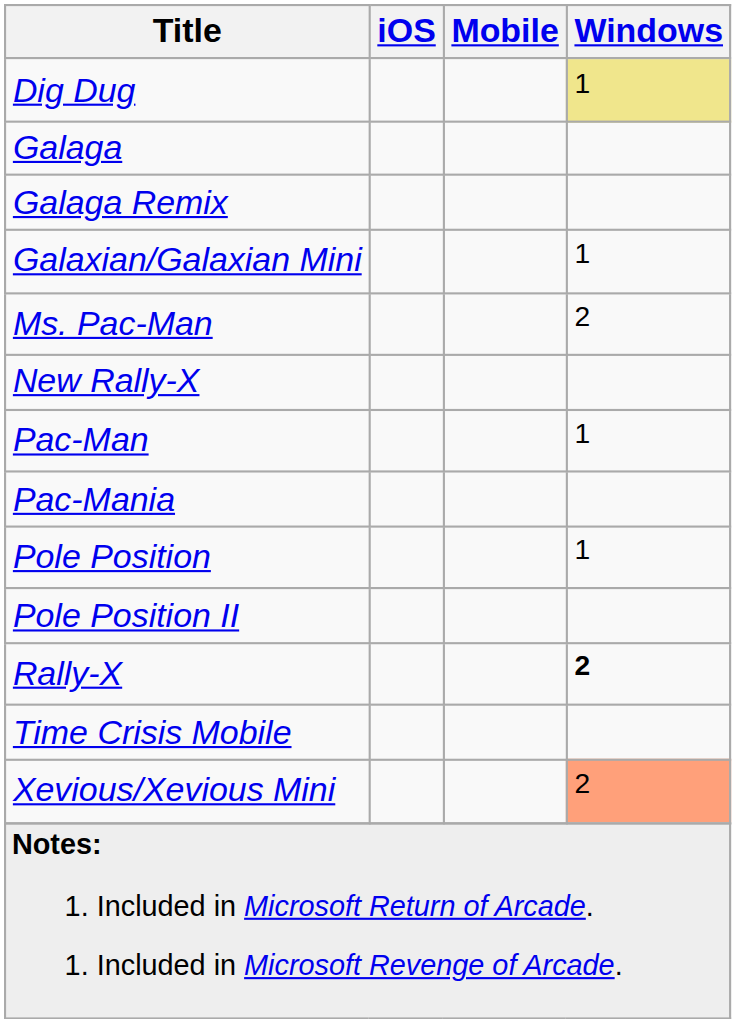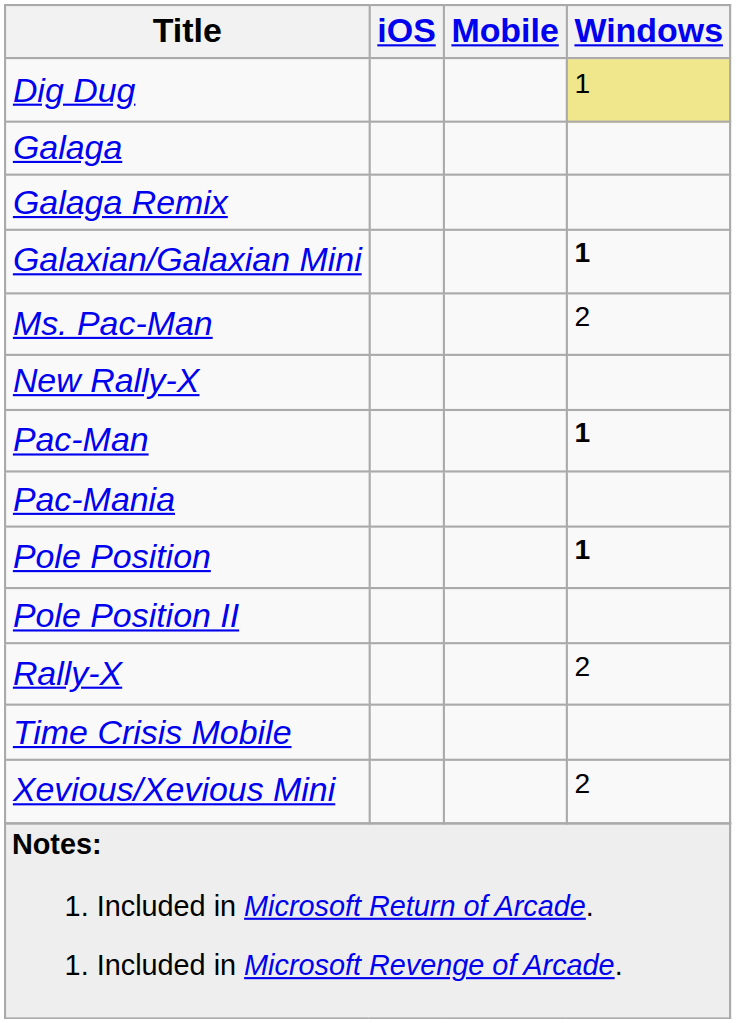Galaxian/Galaxian Mini | Windows: normal -> bold
Pac-Man | Windows: normal -> bold
Pole Position | Windows: normal -> bold
Rally-X | Windows: bold -> normal
Xevious/Xevious Mini | Windows: lightsalmon background -> no background
